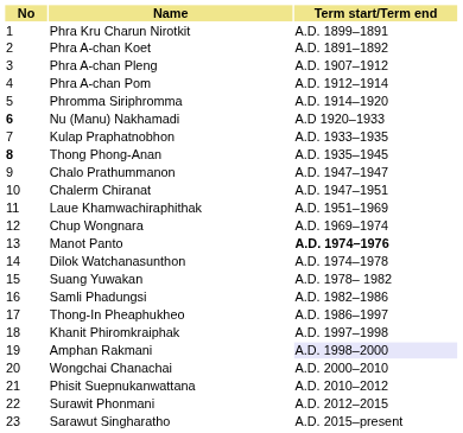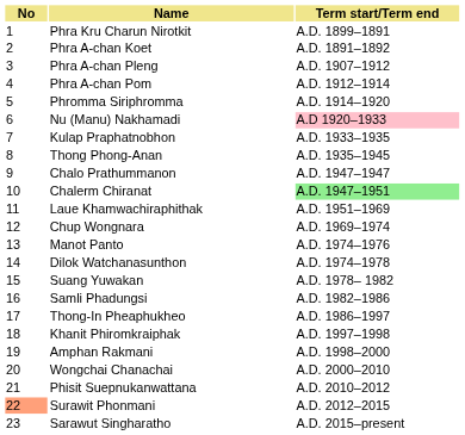Nu (Manu) Nakhamadi | No: bold -> normal
Nu (Manu) Nakhamadi | Term start/Term end: no background -> pink background
Thong Phong-Anan | No: bold -> normal
Chalerm Chiranat | Term start/Term end: no background -> lightgreen background
Manot Panto | Term start/Term end: bold -> normal
Amphan Rakmani | Term start/Term end: lavender background -> no background
Surawit Phonmani | No: no background -> lightsalmon background
